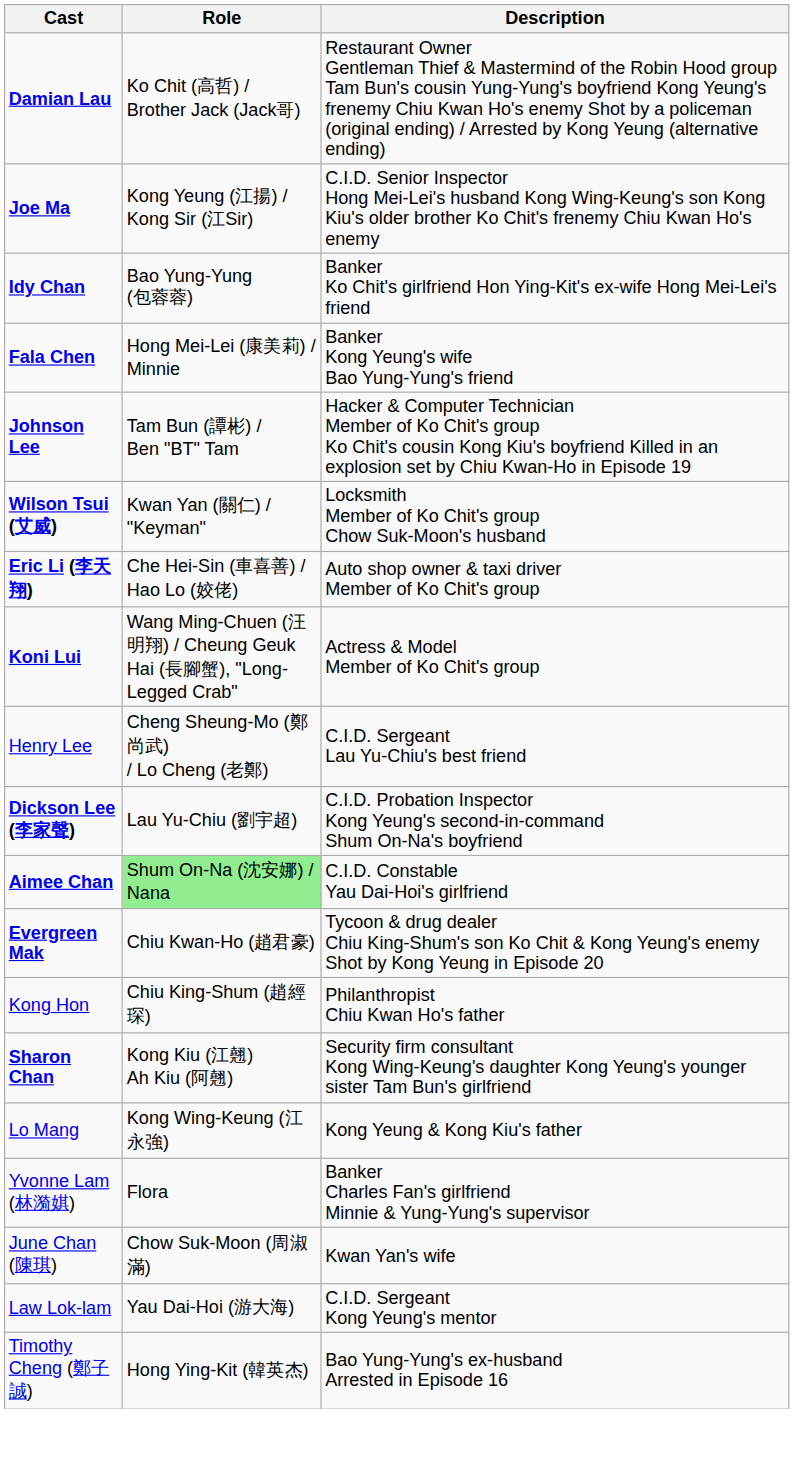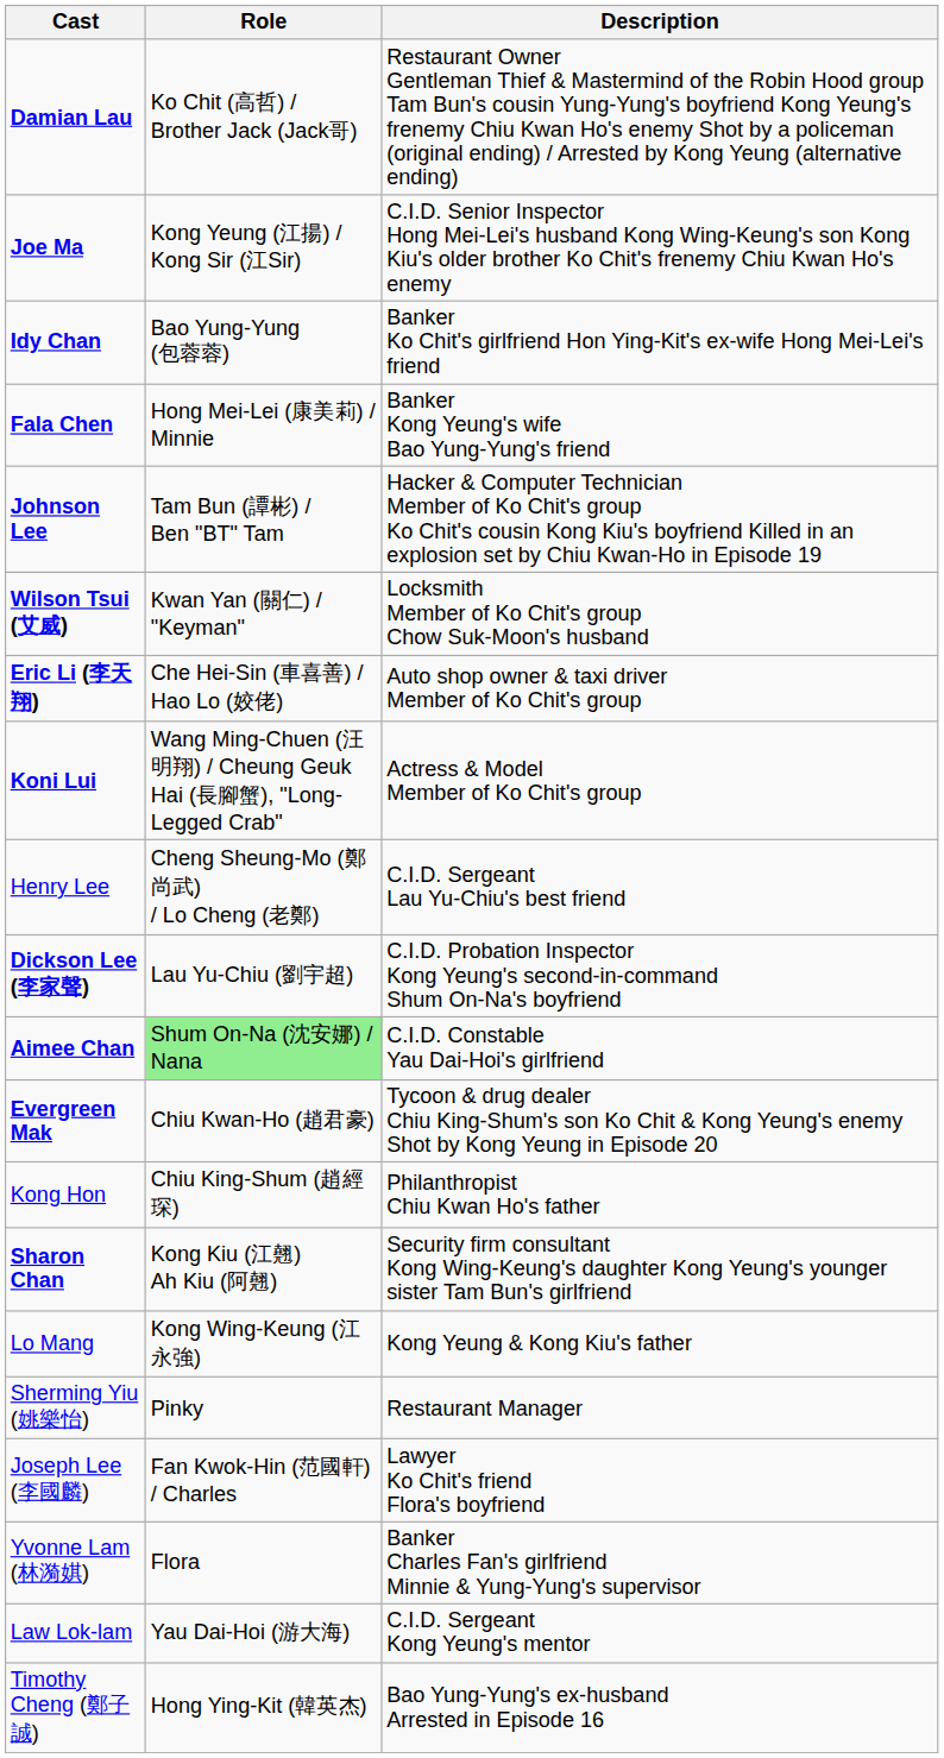+ row: Sherming Yiu (姚樂怡) | Pinky | Restaurant Manager
+ row: Joseph Lee (李國麟) | Fan Kwok-Hin (范國軒) / Charles | Lawyer Ko Chit's friend Flora's boyfriend
- row: June Chan (陳琪) | Chow Suk-Moon (周淑滿) | Kwan Yan's wife
